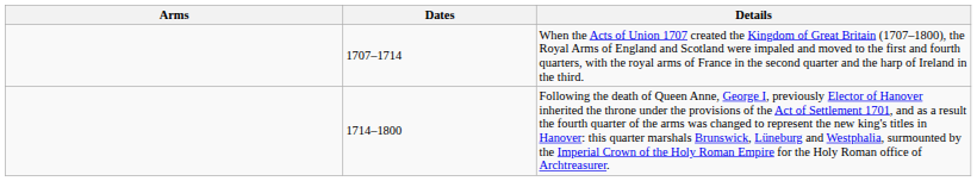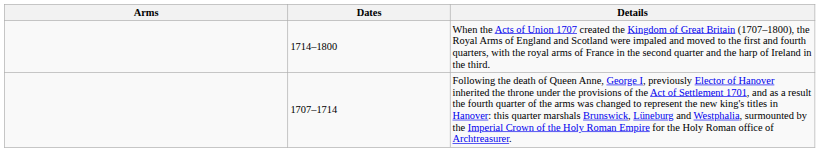row 2 | Dates: 1707–1714 -> 1714–1800
row 3 | Dates: 1714–1800 -> 1707–1714
